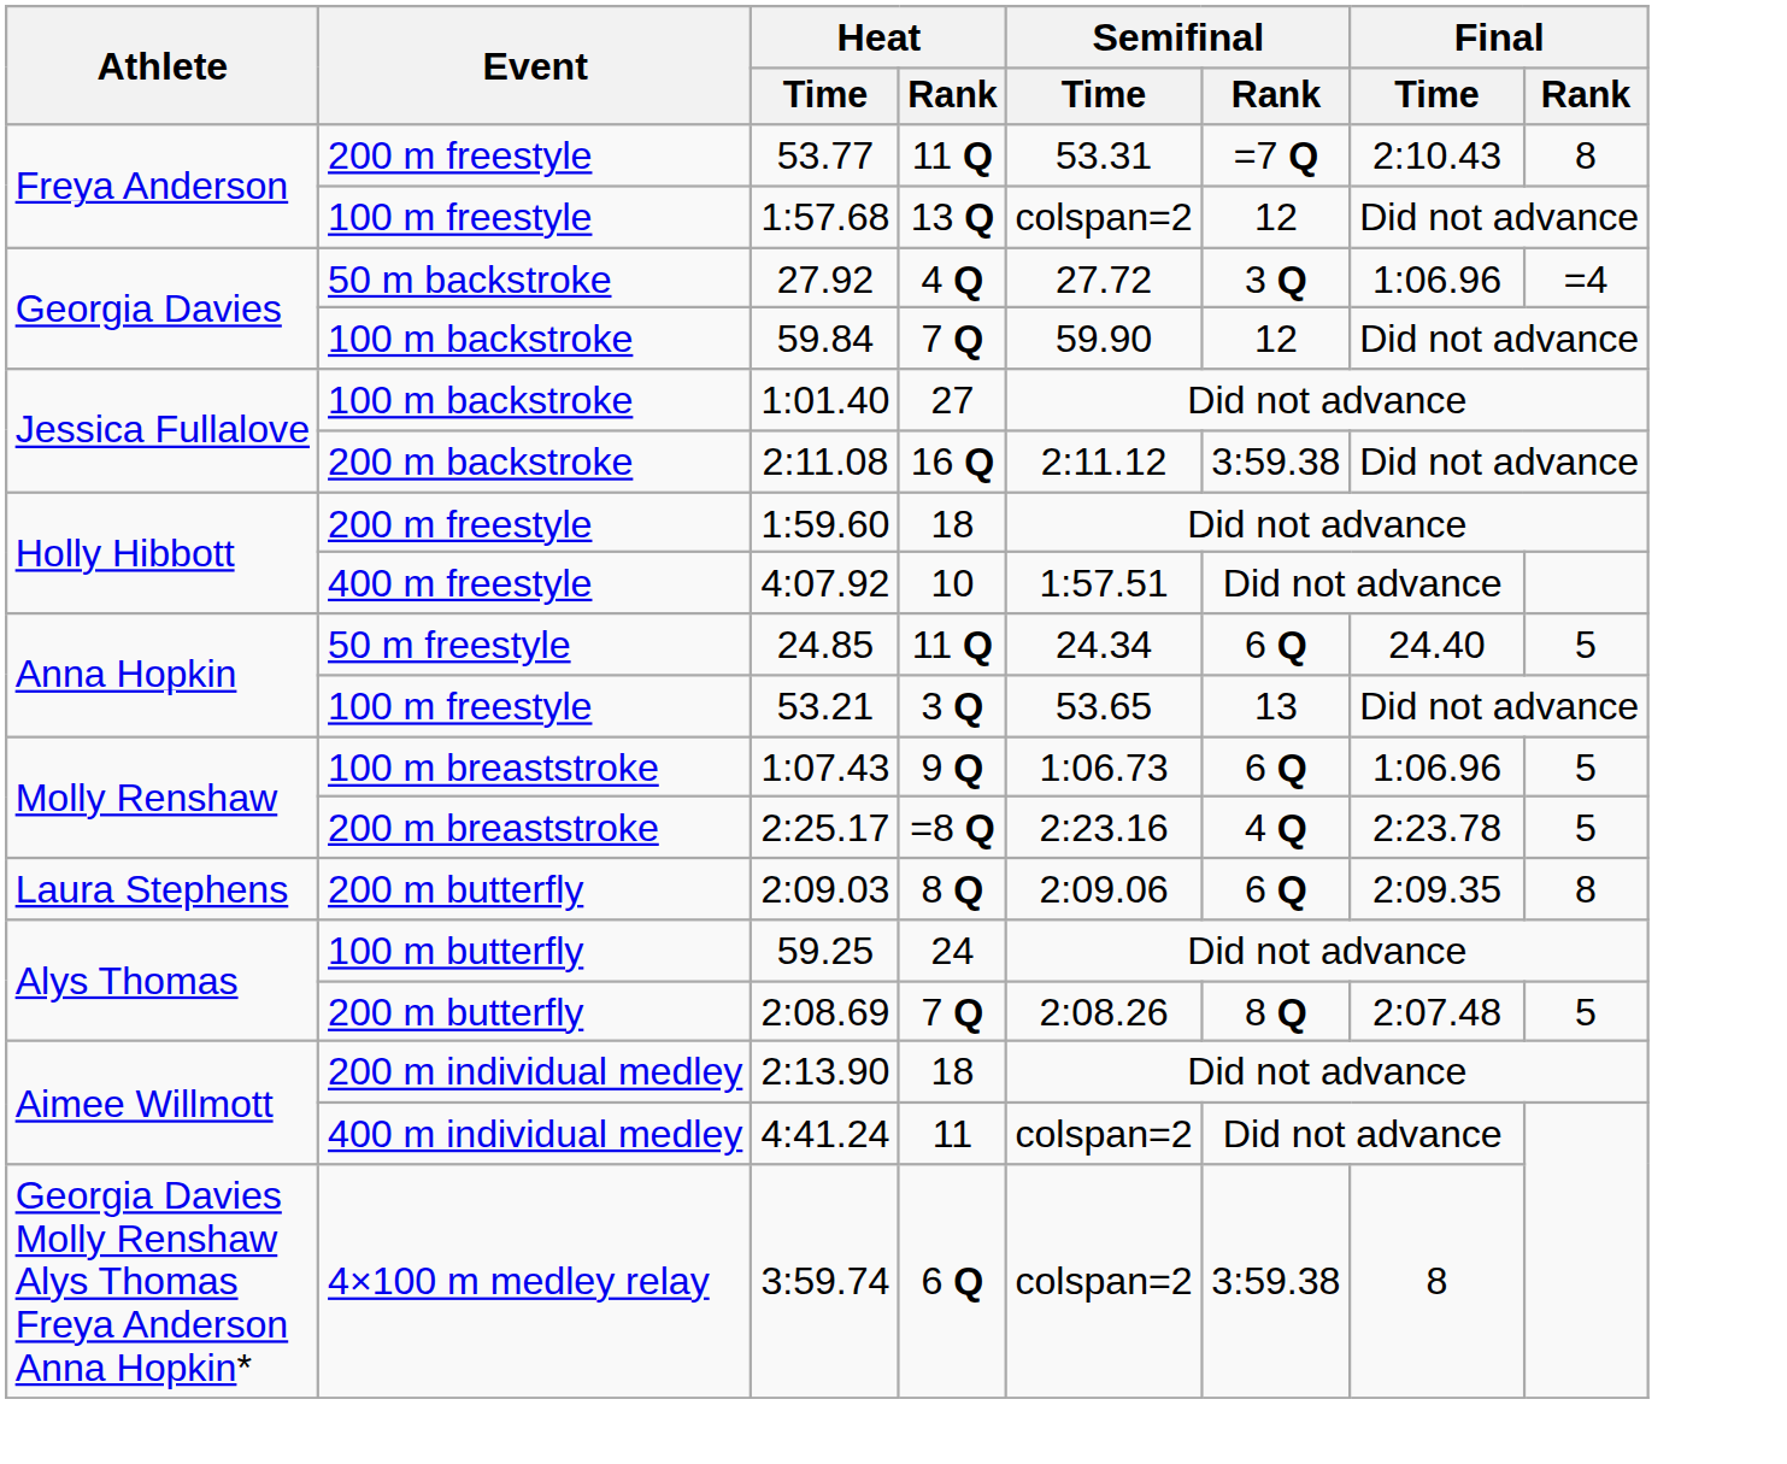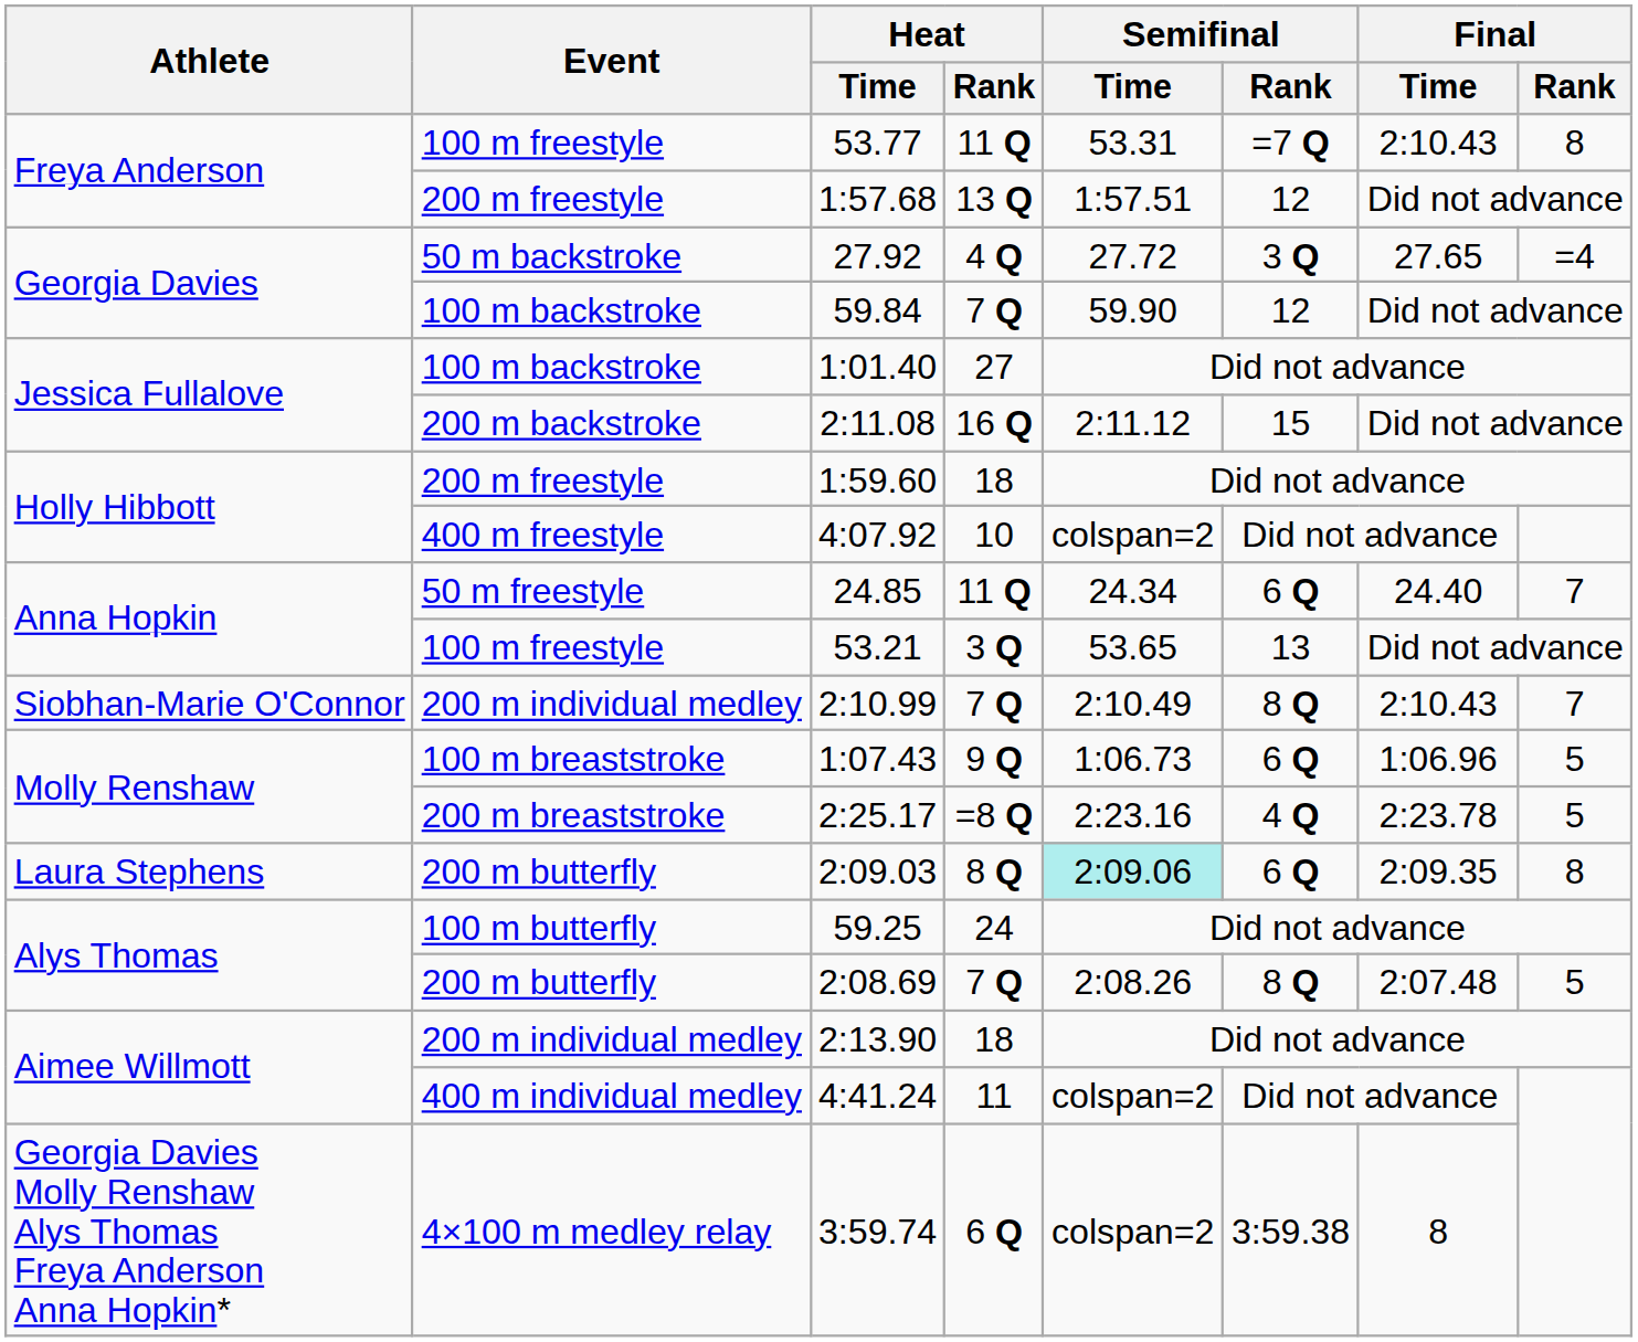53.77 | Event: 200 m freestyle -> 100 m freestyle
1:57.68 | Event: 100 m freestyle -> 200 m freestyle
1:57.68 | Semifinal / Time: colspan=2 -> 1:57.51
27.92 | Final / Time: 1:06.96 -> 27.65
2:11.08 | Semifinal / Rank: 3:59.38 -> 15
4:07.92 | Semifinal / Time: 1:57.51 -> colspan=2
24.85 | Final / Rank: 5 -> 7
+ row: Siobhan-Marie O'Connor | 200 m individual medley | 2:10.99 | 7 Q | 2:10.49 | 8 Q | 2:10.43 | 7
2:09.03 | Semifinal / Time: no background -> paleturquoise background
